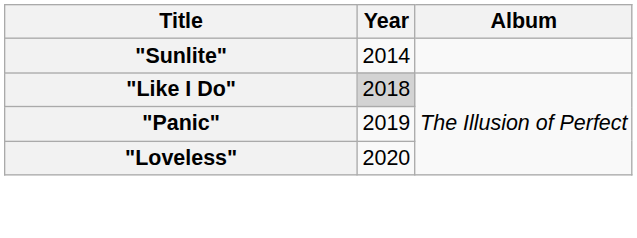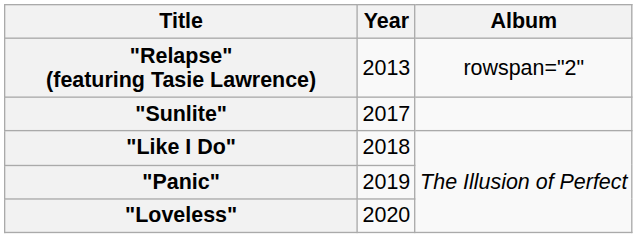+ row: "Relapse" (featuring Tasie Lawrence) | 2013 | rowspan="2"
"Sunlite" | Year: 2014 -> 2017
"Like I Do" | Year: lightgrey background -> no background
